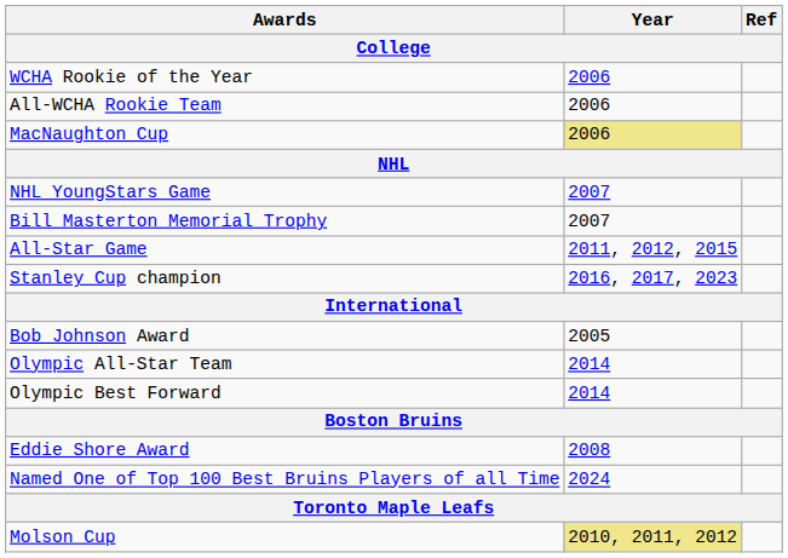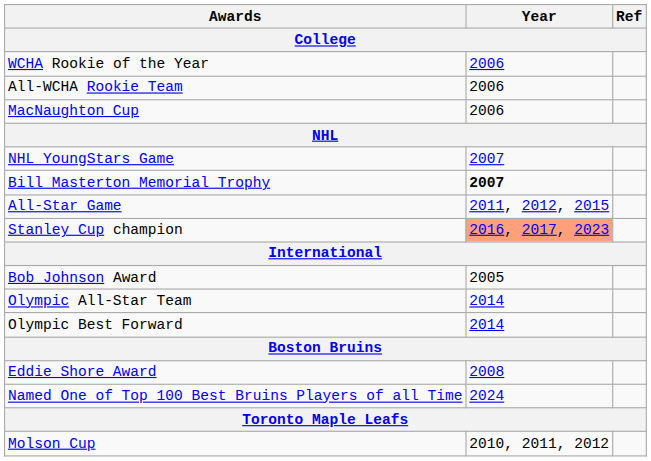MacNaughton Cup | Year: khaki background -> no background
Bill Masterton Memorial Trophy | Year: normal -> bold
Stanley Cup champion | Year: no background -> lightsalmon background
Molson Cup | Year: khaki background -> no background
